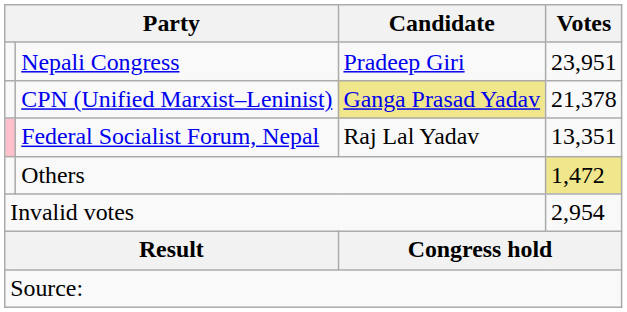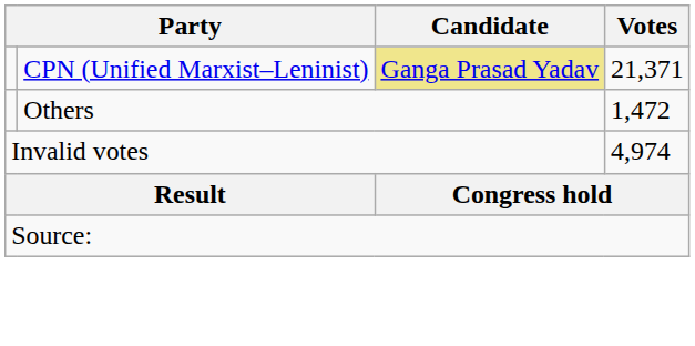- row: Nepali Congress | Pradeep Giri | 23,951
CPN (Unified Marxist–Leninist) | Votes: 21,378 -> 21,371
- row: Federal Socialist Forum, Nepal | Raj Lal Yadav | 13,351
Others | Votes: khaki background -> no background
Invalid votes | Votes: 2,954 -> 4,974
